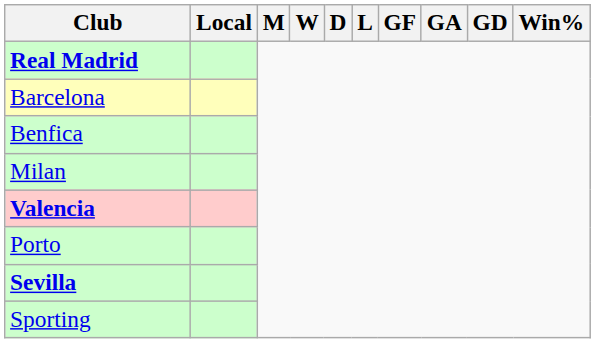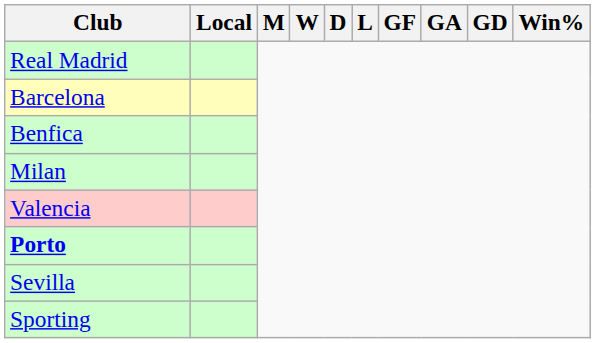Real Madrid | Club: bold -> normal
Valencia | Club: bold -> normal
Porto | Club: normal -> bold
Sevilla | Club: bold -> normal
